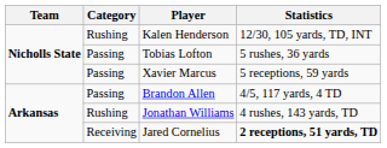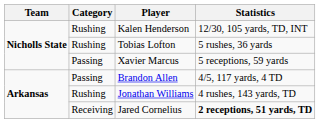Tobias Lofton | Category: Passing -> Rushing
